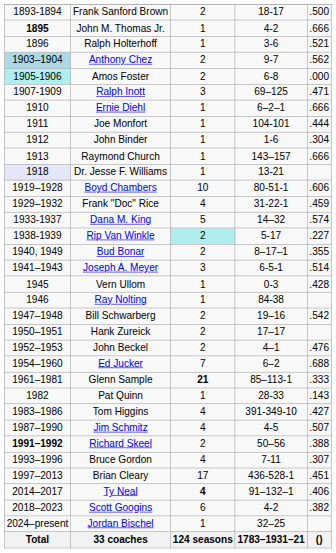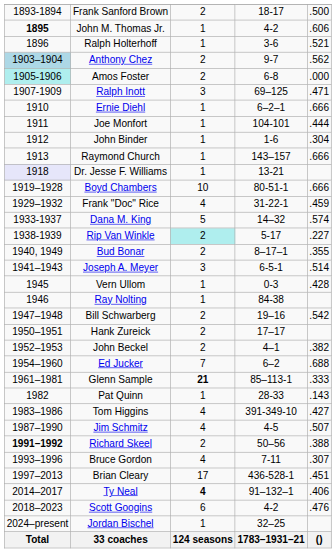John M. Thomas Jr. | column 5: .666 -> .606
Boyd Chambers | column 5: .606 -> .666
John Beckel | column 5: .476 -> .382
Scott Googins | column 5: .382 -> .476
